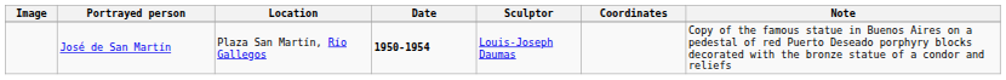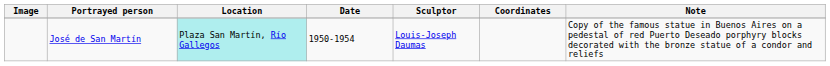José de San Martín | Location: no background -> paleturquoise background
José de San Martín | Date: bold -> normal
